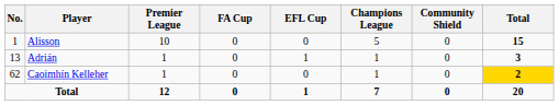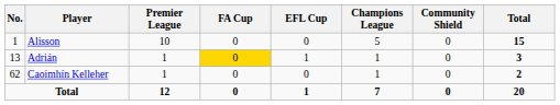Adrián | FA Cup: no background -> gold background
Caoimhín Kelleher | Total: gold background -> no background
